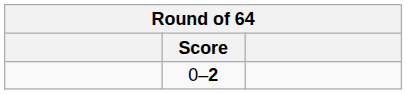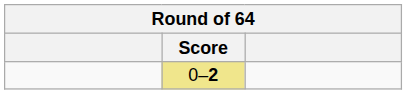row 3 | Score: no background -> khaki background
